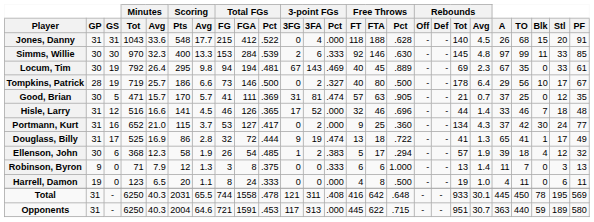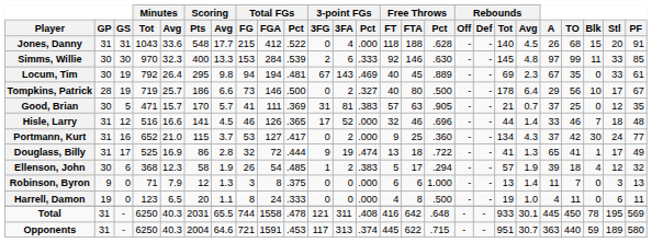Good, Brian | 3-point FGs / Pct: .474 -> .383
Robinson, Byron | 3-point FGs / Pct: .333 -> .000
Opponents | 3-point FGs / Pct: .000 -> .374
